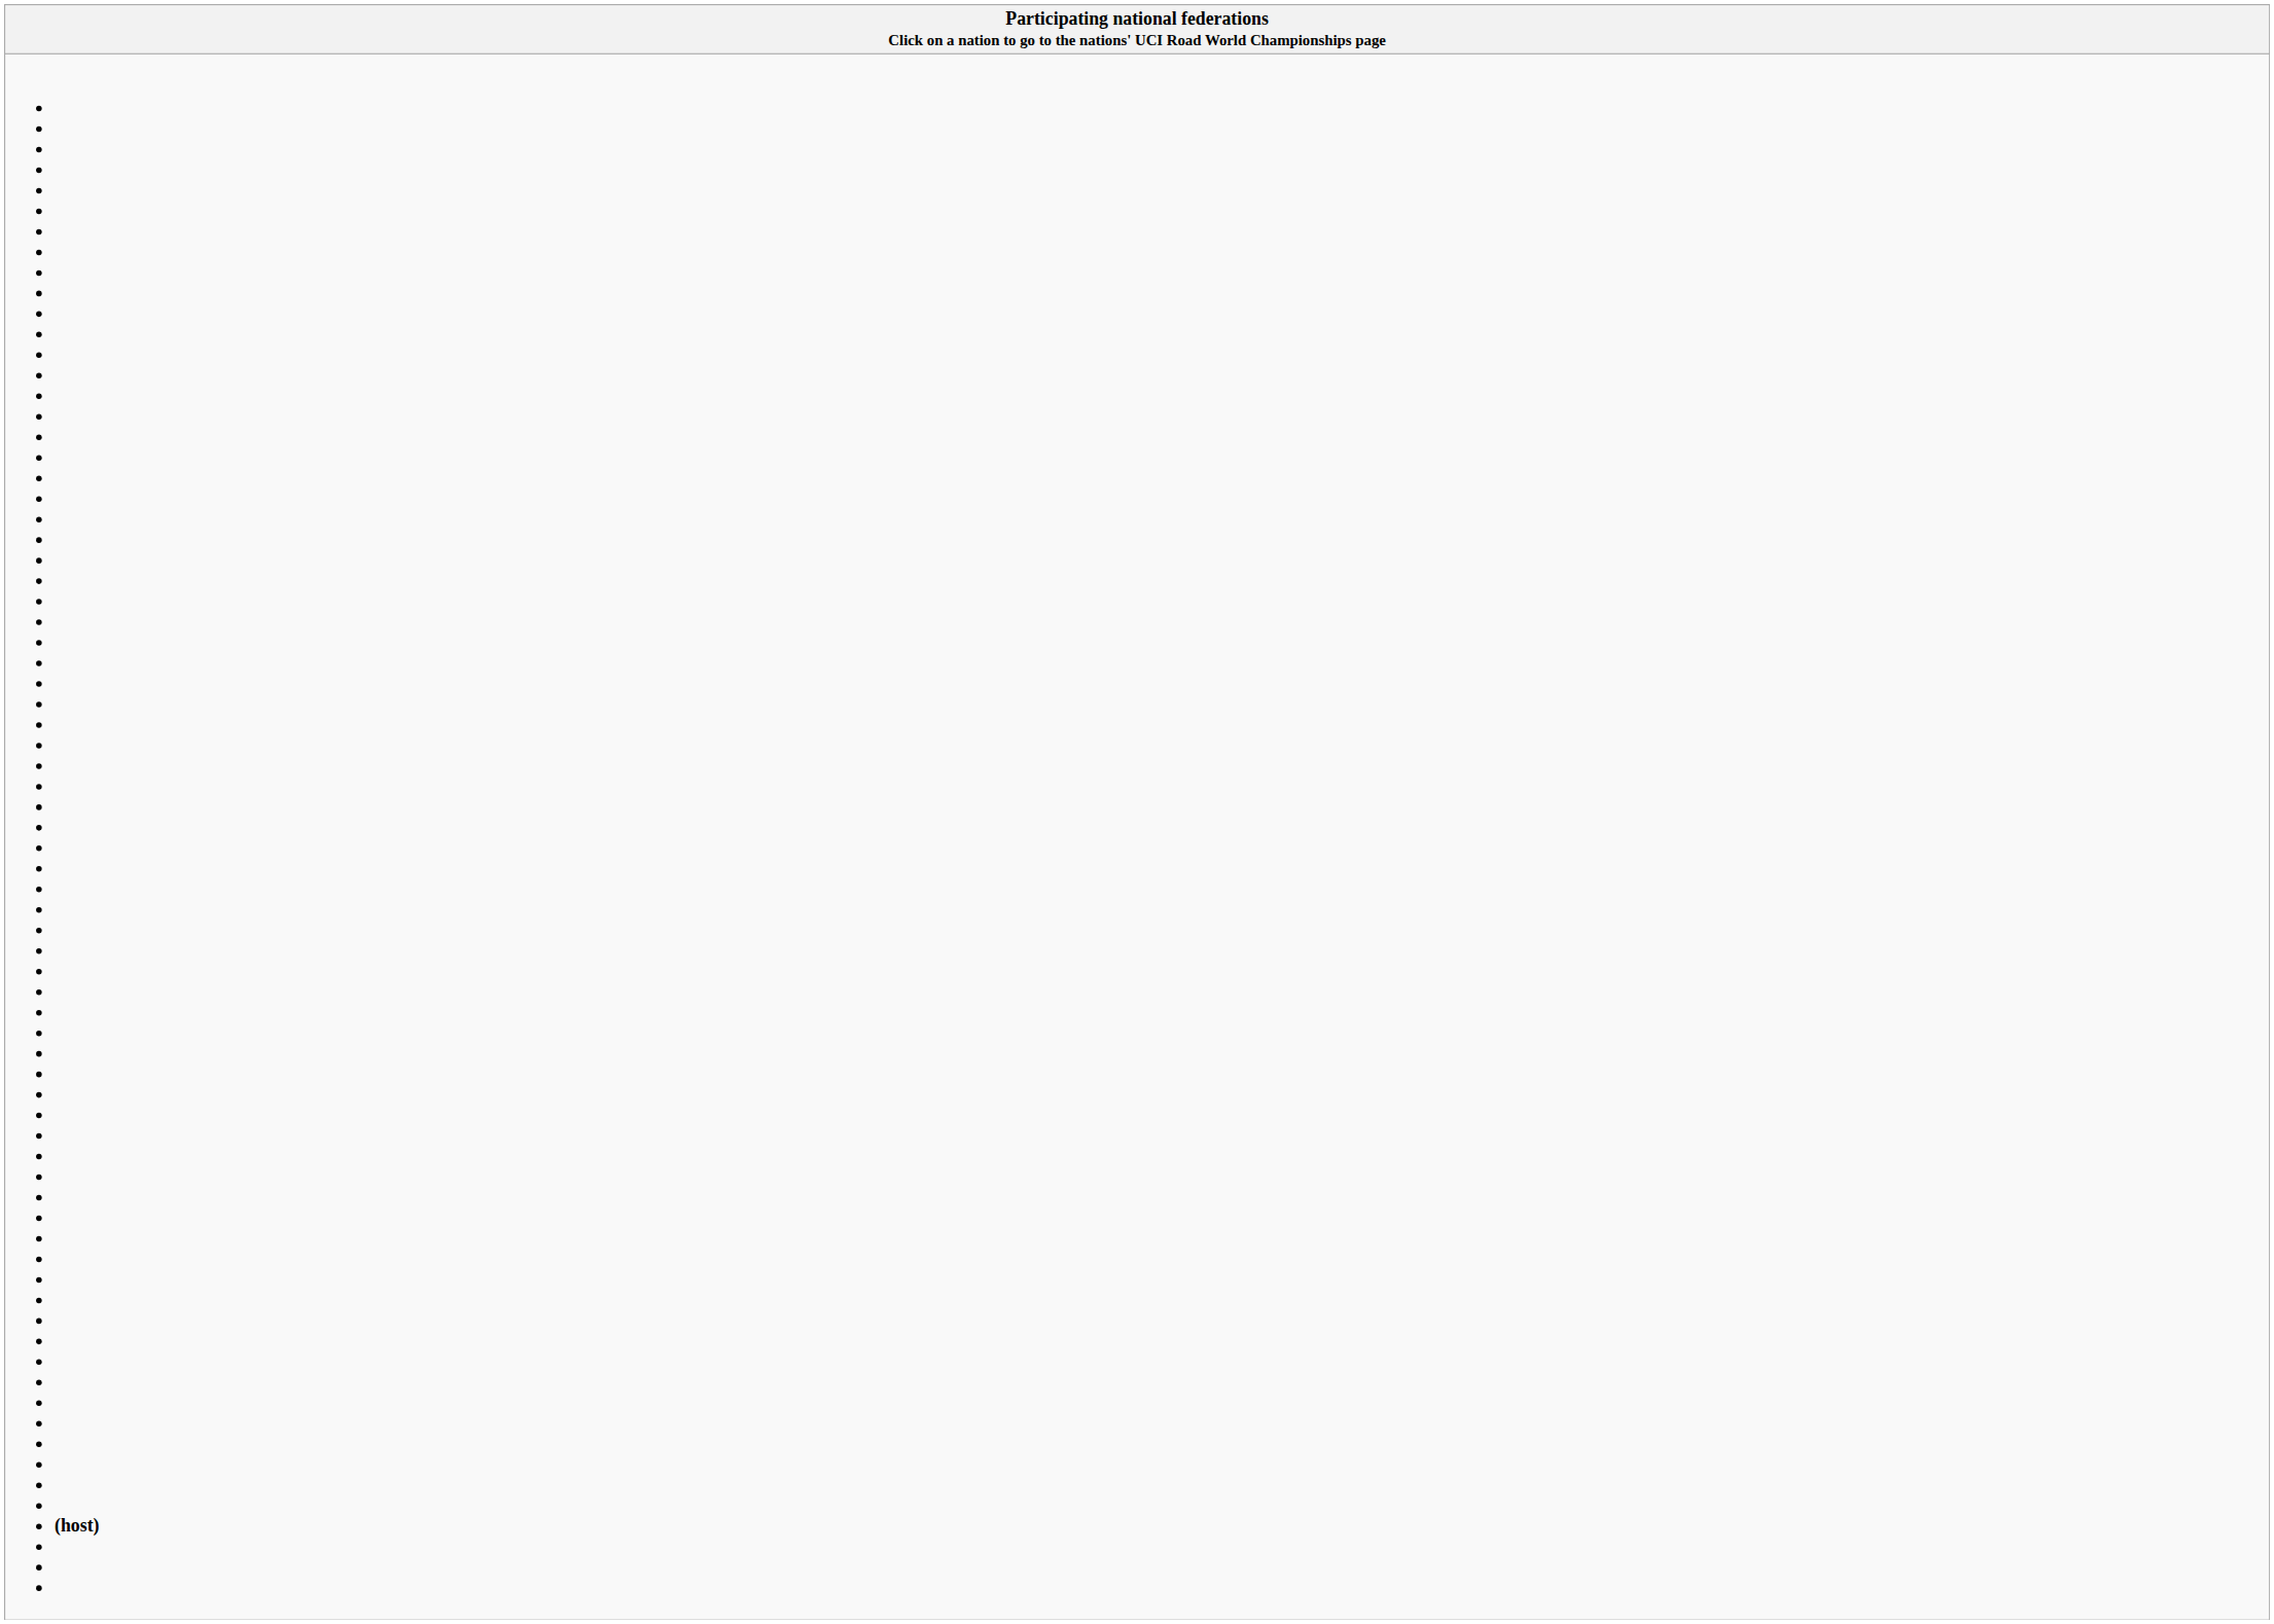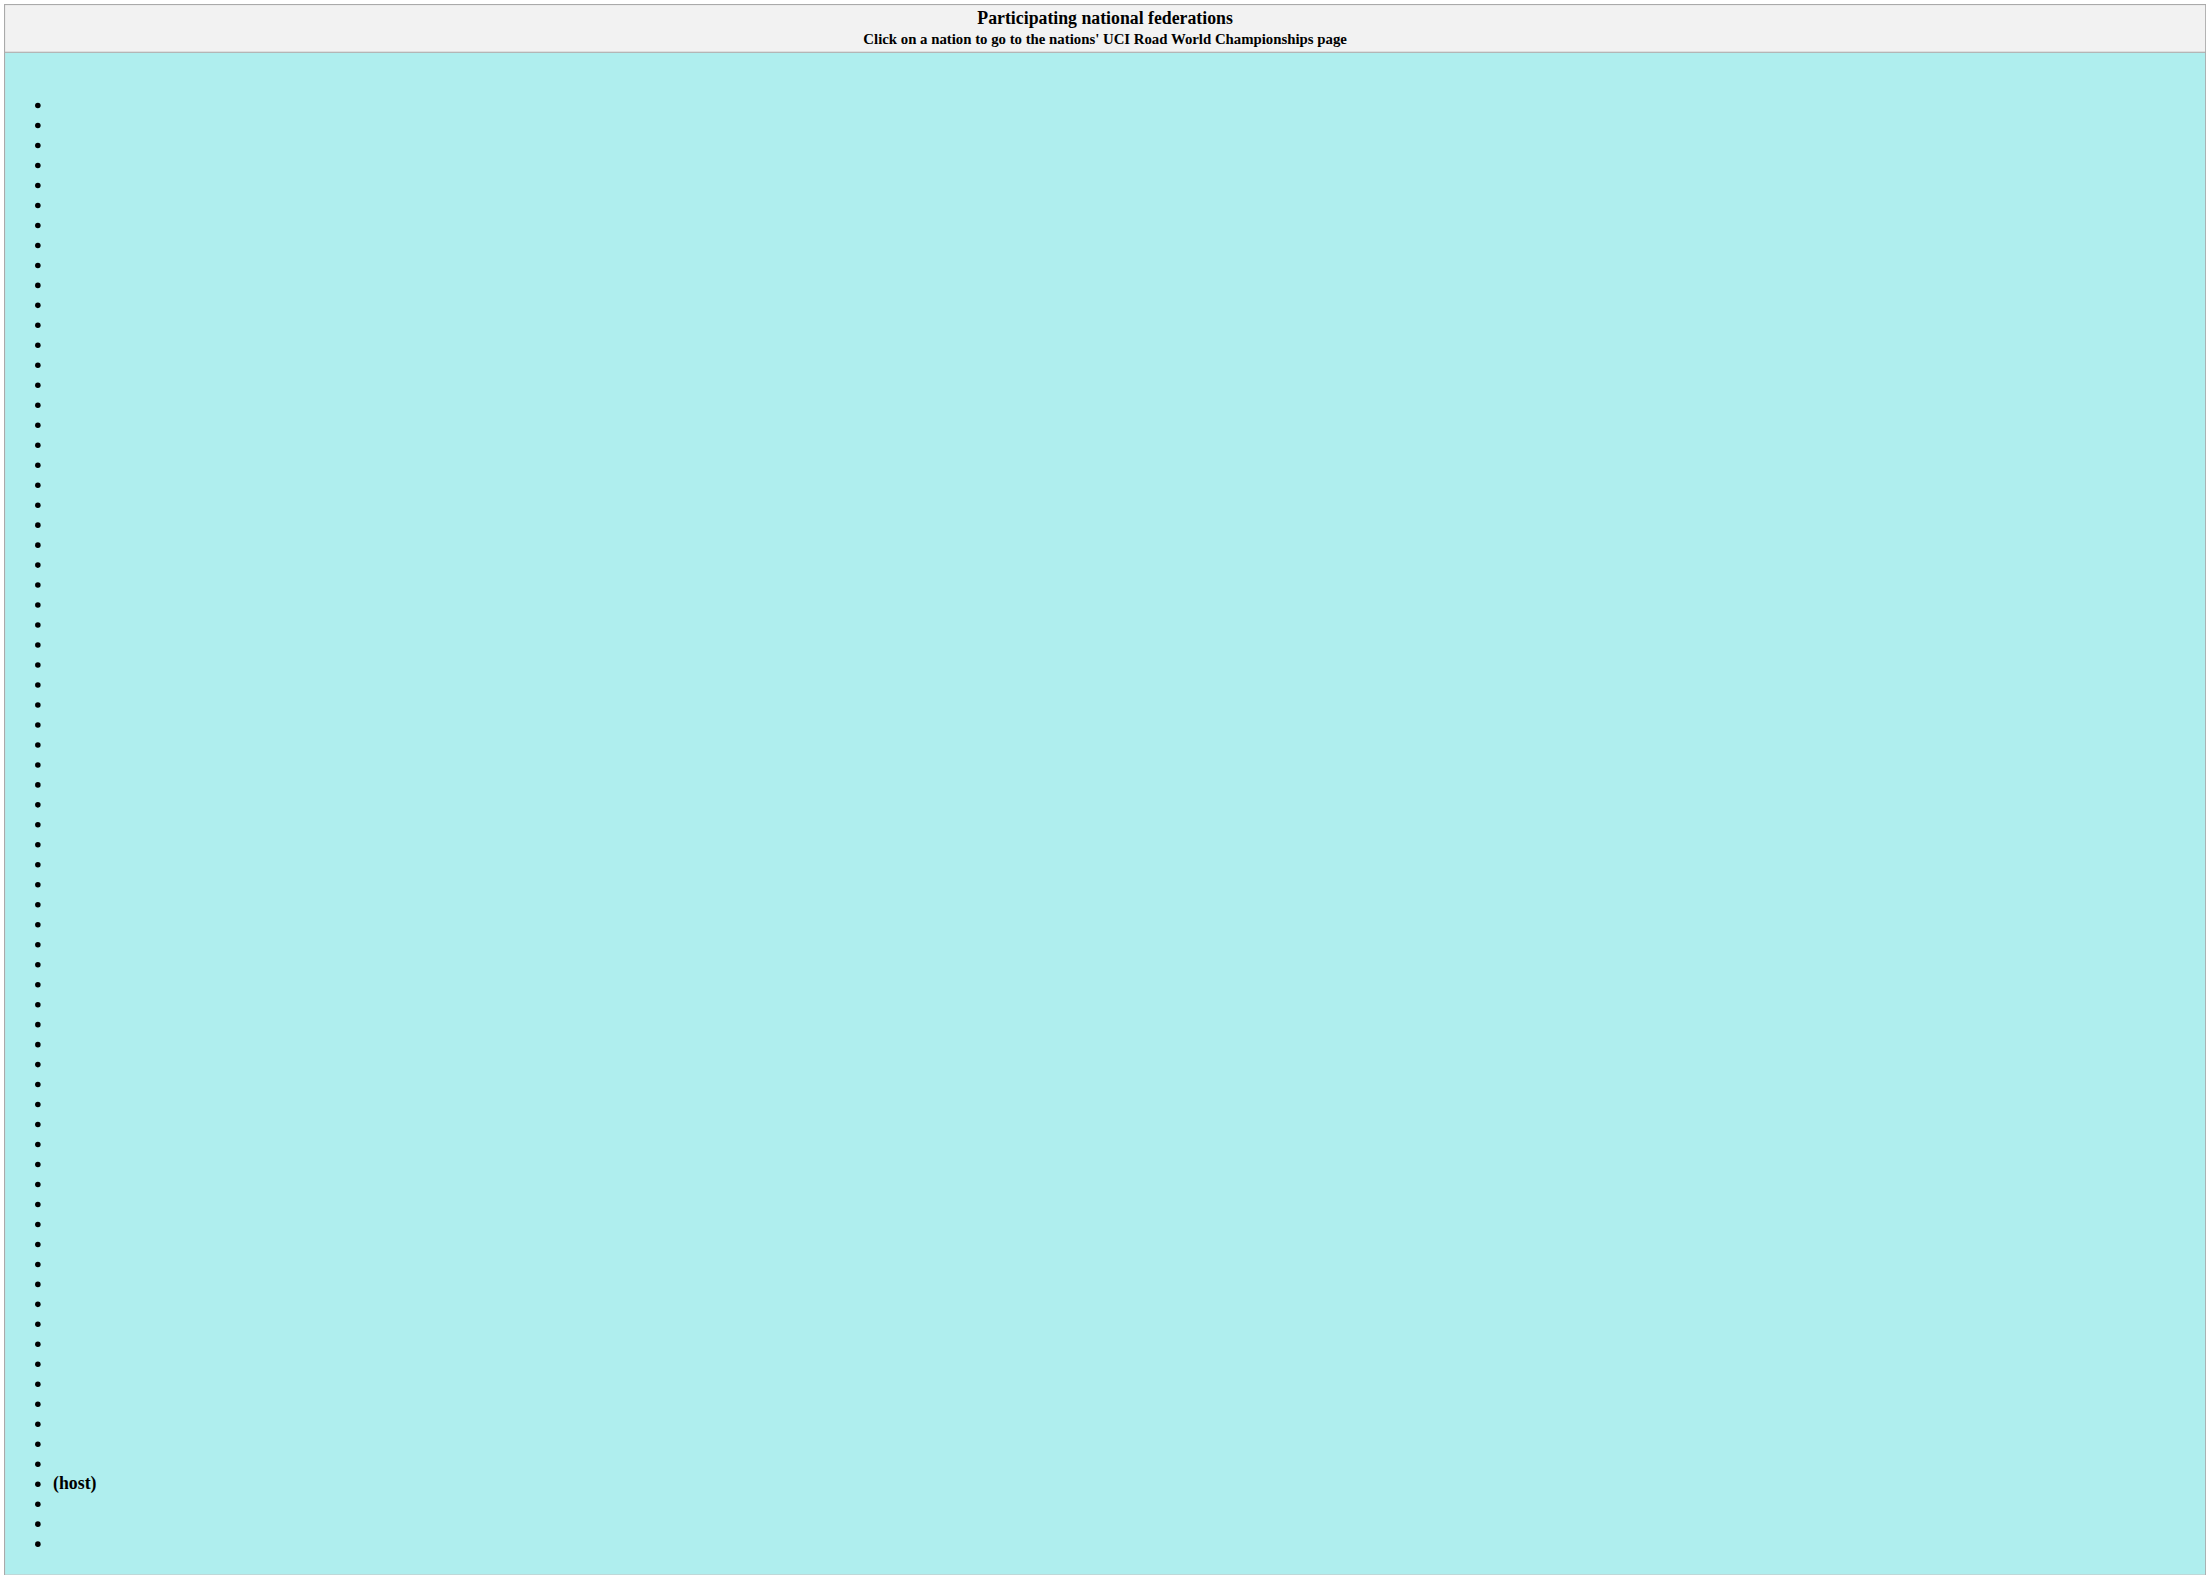row 2 | column 1: no background -> paleturquoise background
